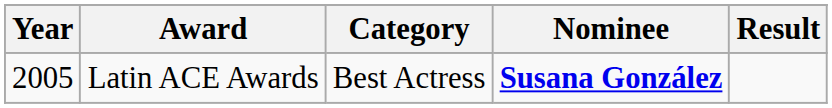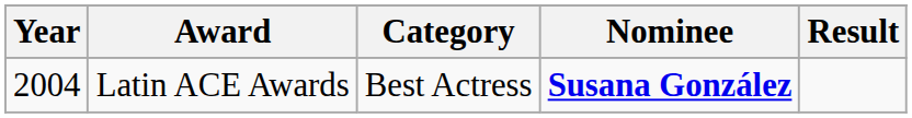Latin ACE Awards | Year: 2005 -> 2004
